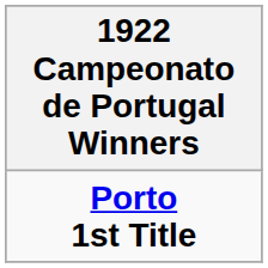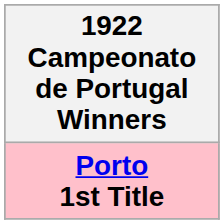row 2 | column 1: no background -> pink background
